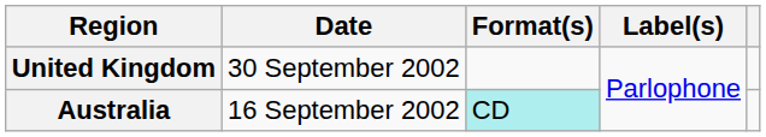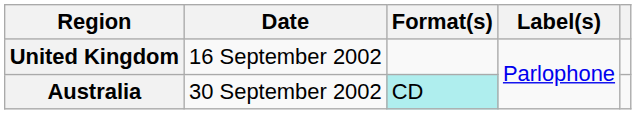United Kingdom | Date: 30 September 2002 -> 16 September 2002
Australia | Date: 16 September 2002 -> 30 September 2002
